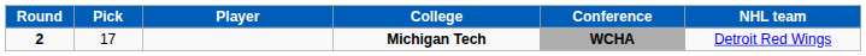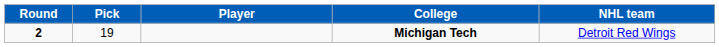- column: Conference | WCHA
Michigan Tech | Pick: 17 -> 19
